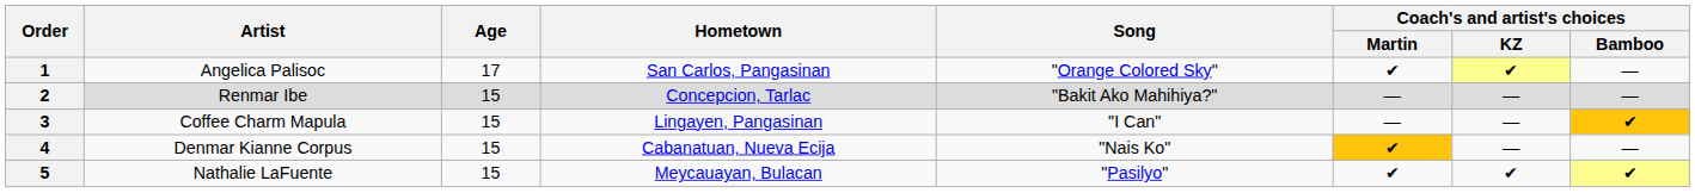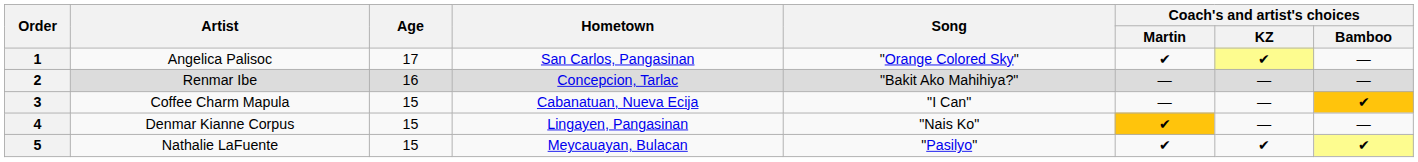2 | Age: 15 -> 16
3 | Hometown: Lingayen, Pangasinan -> Cabanatuan, Nueva Ecija
4 | Hometown: Cabanatuan, Nueva Ecija -> Lingayen, Pangasinan
